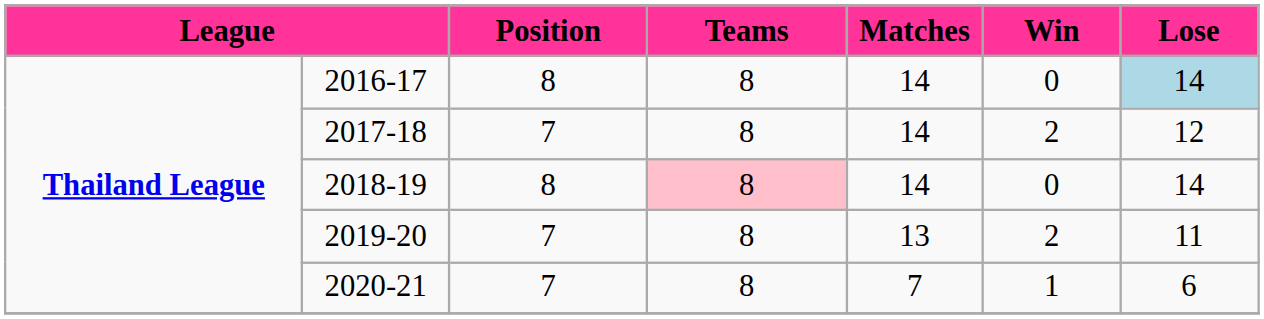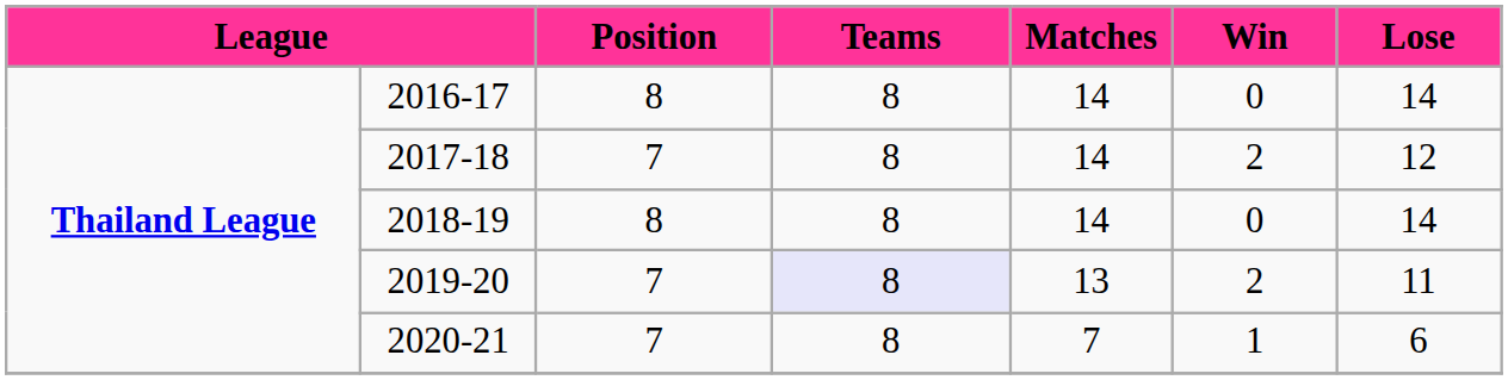2016-17 | column 7: lightblue background -> no background
2018-19 | column 4: pink background -> no background
2019-20 | column 4: no background -> lavender background
